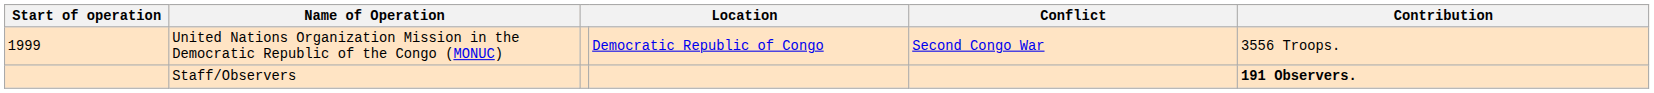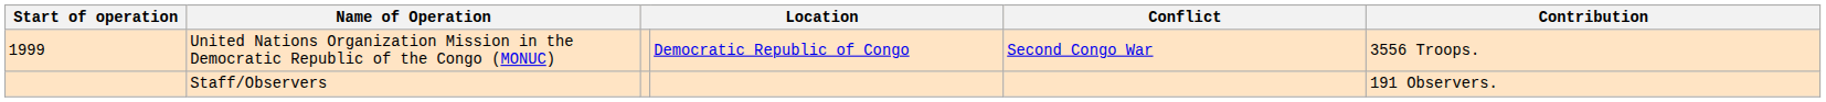Staff/Observers | Contribution: bold -> normal
